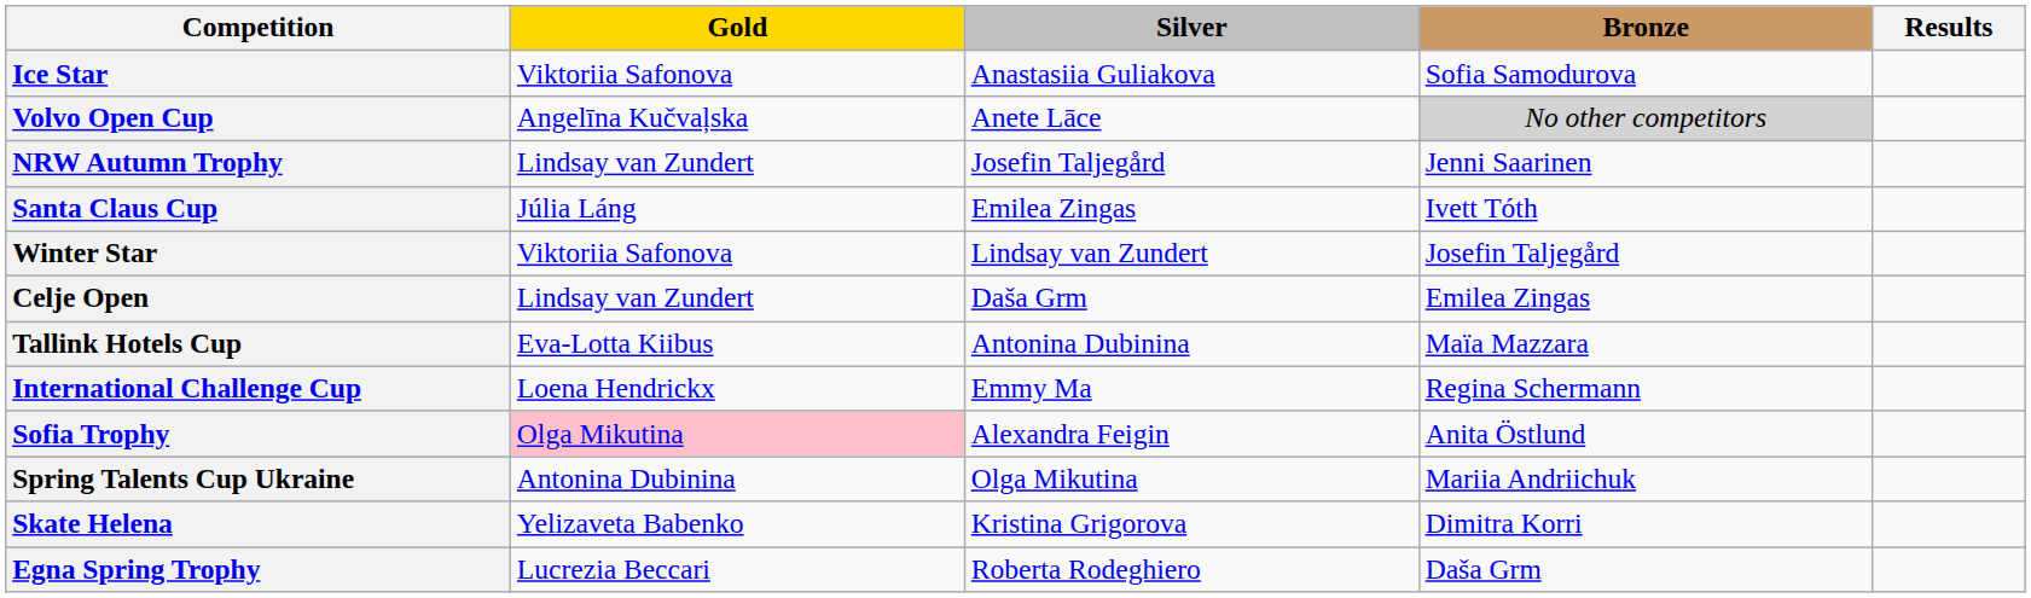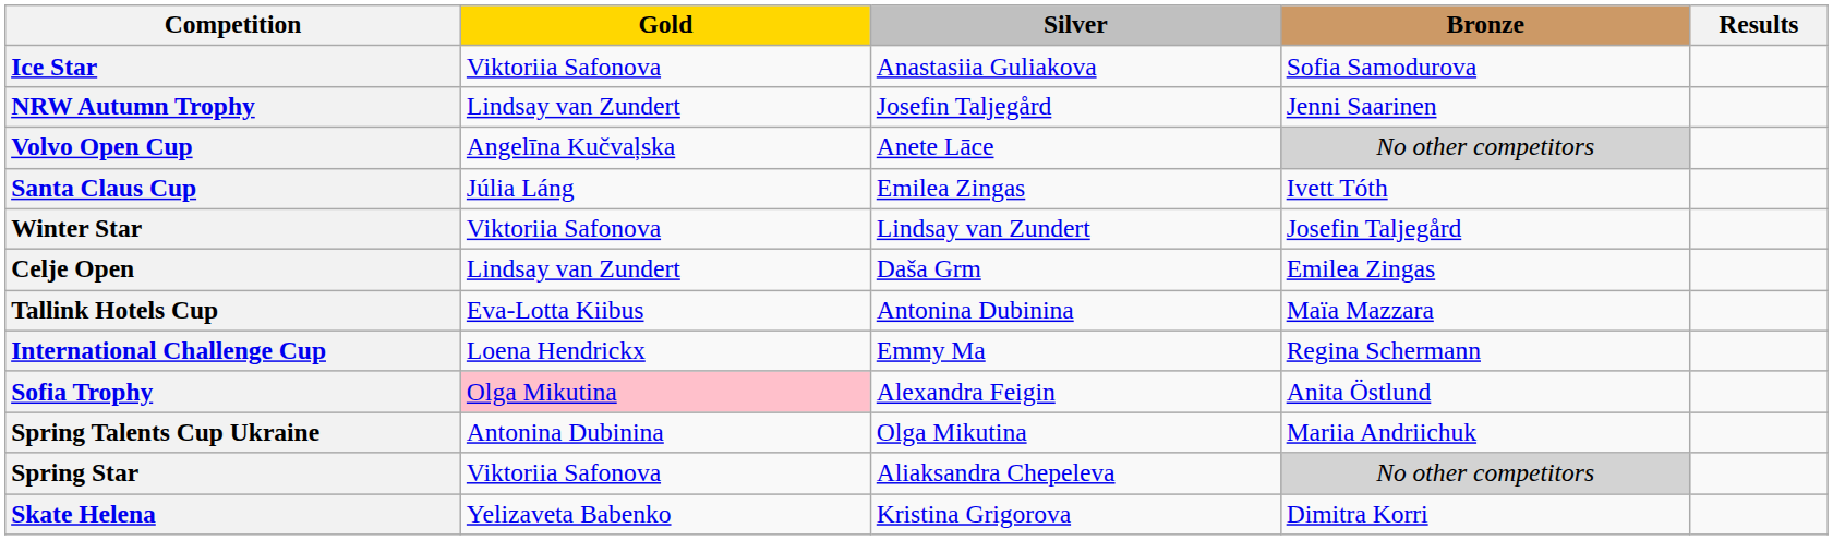rows swapped: Volvo Open Cup <-> NRW Autumn Trophy
+ row: Spring Star | Viktoriia Safonova | Aliaksandra Chepeleva | No other competitors
- row: Egna Spring Trophy | Lucrezia Beccari | Roberta Rodeghiero | Daša Grm
